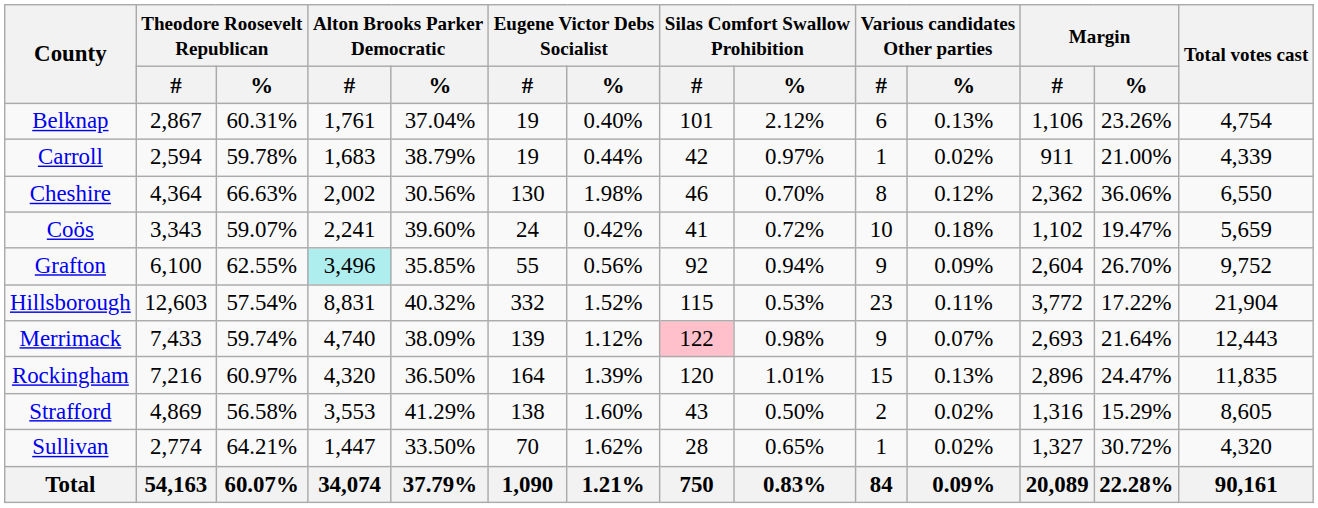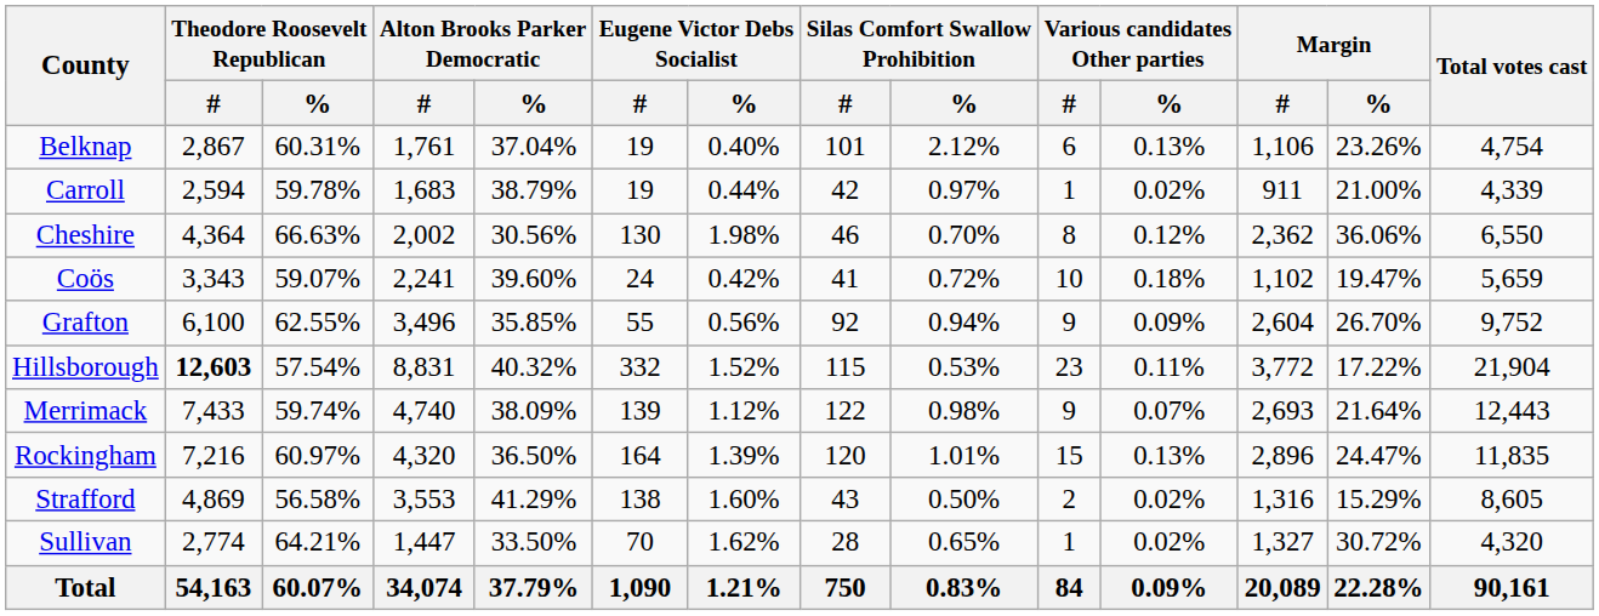Grafton | Alton Brooks Parker Democratic / #: paleturquoise background -> no background
Hillsborough | Theodore Roosevelt Republican / #: normal -> bold
Merrimack | Silas Comfort Swallow Prohibition / #: pink background -> no background
